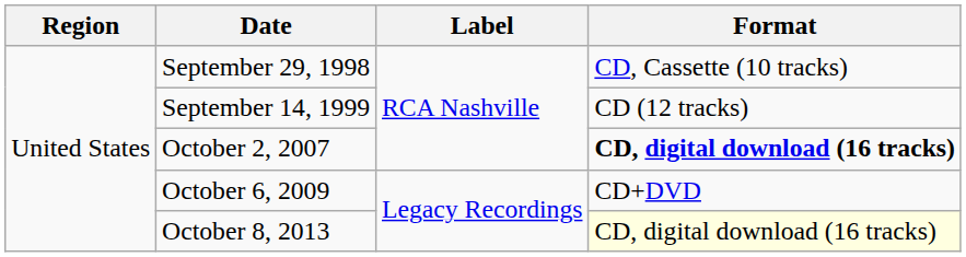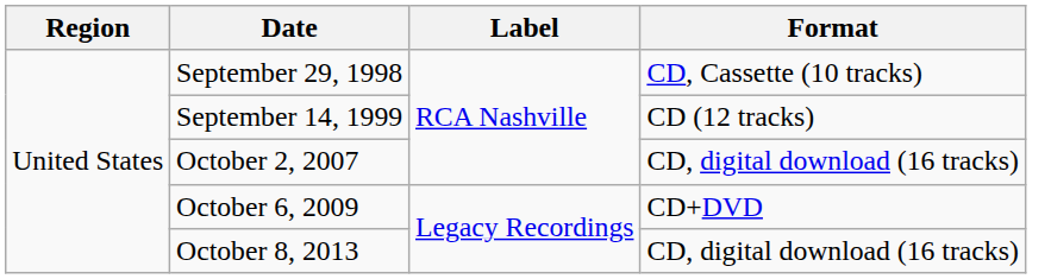October 2, 2007 | Format: bold -> normal
October 8, 2013 | Format: lightyellow background -> no background
